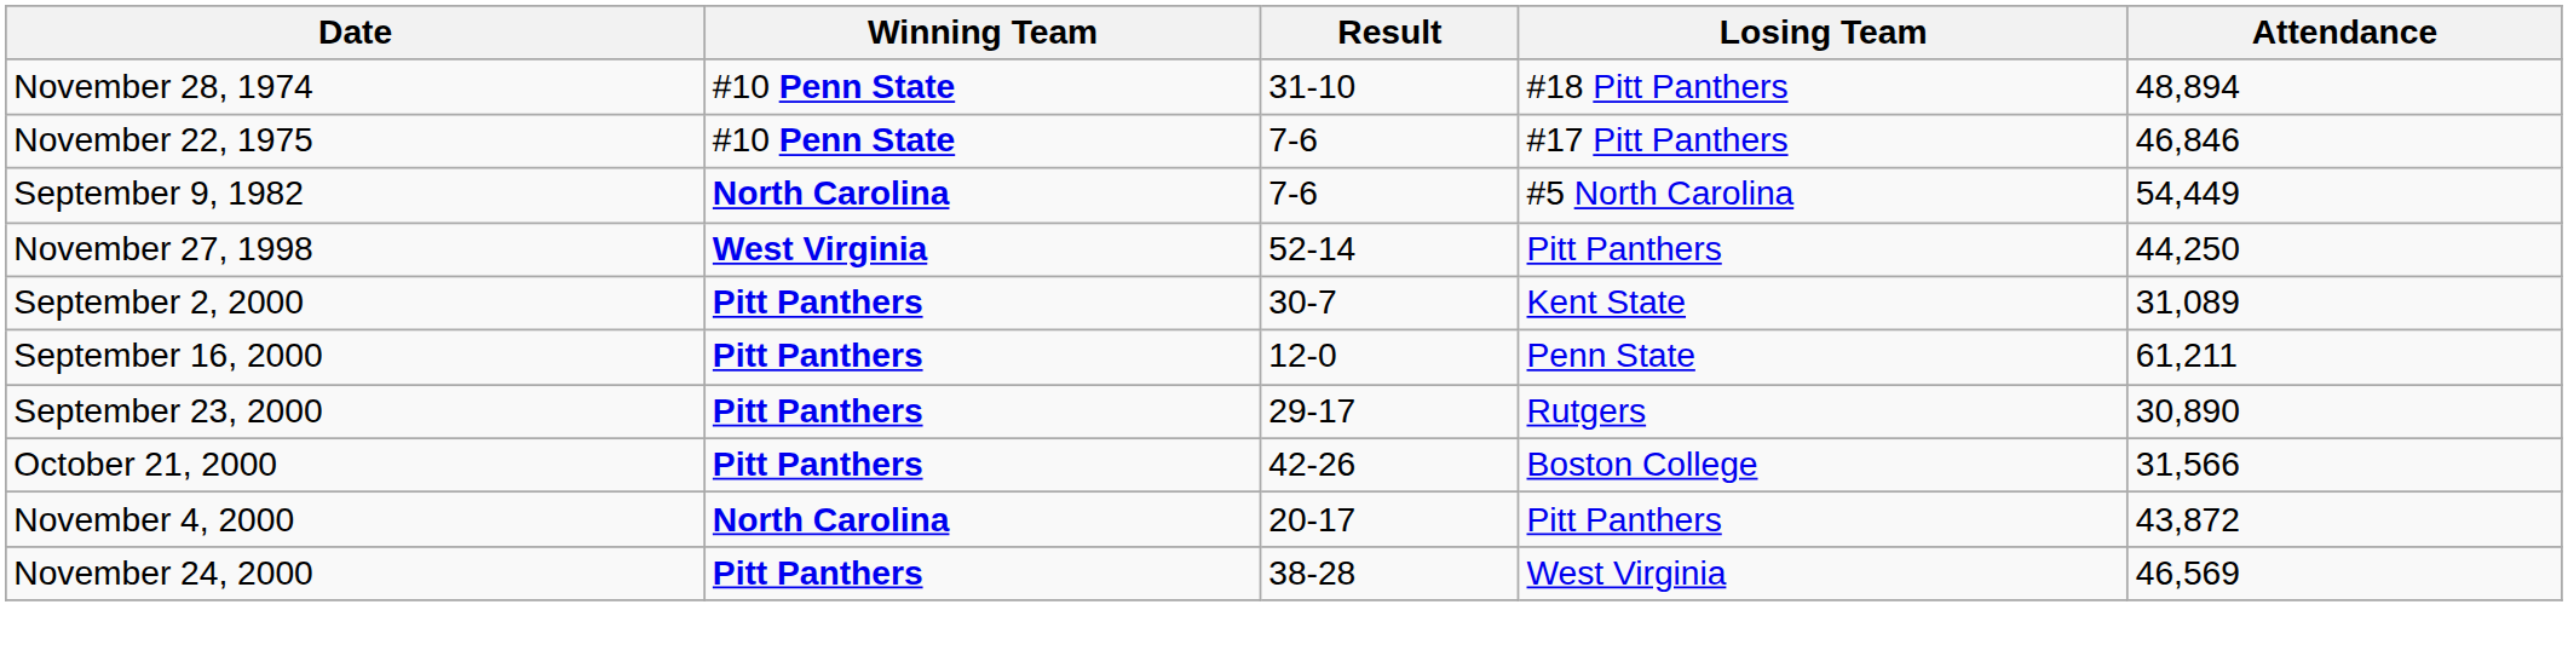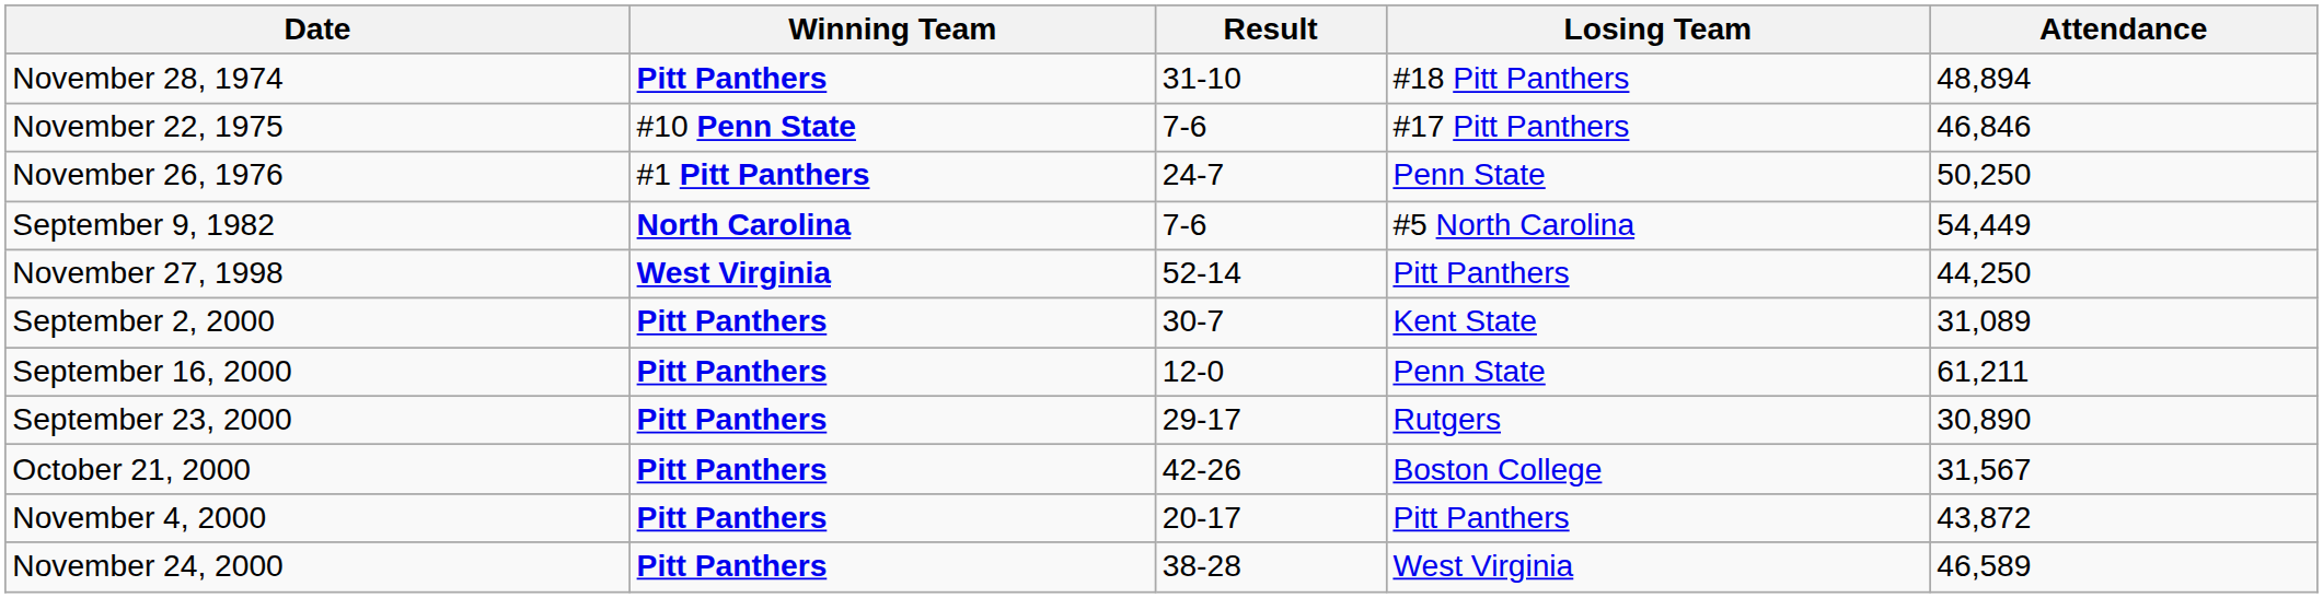November 28, 1974 | Winning Team: #10 Penn State -> Pitt Panthers
+ row: November 26, 1976 | #1 Pitt Panthers | 24-7 | Penn State | 50,250
October 21, 2000 | Attendance: 31,566 -> 31,567
November 4, 2000 | Winning Team: North Carolina -> Pitt Panthers
November 24, 2000 | Attendance: 46,569 -> 46,589
